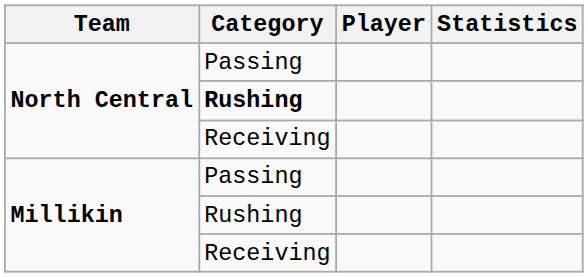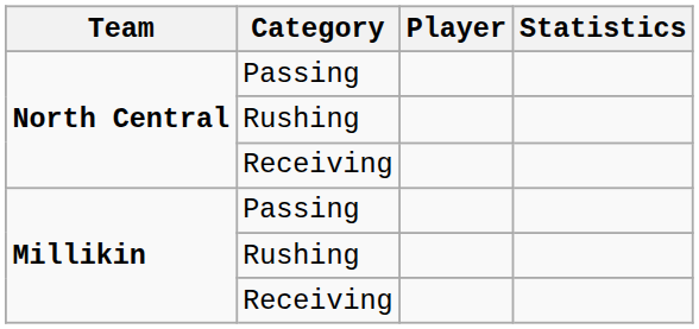North Central / Rushing | Category: bold -> normal
